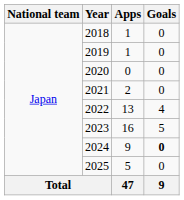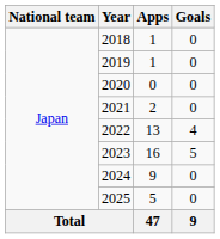2024 | Goals: bold -> normal
